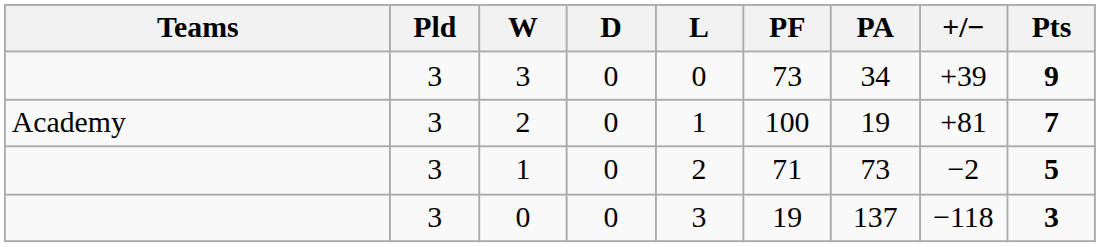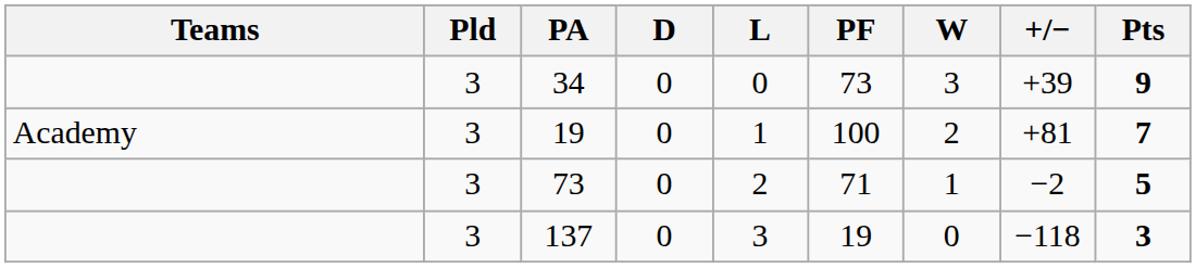columns swapped: W <-> PA
